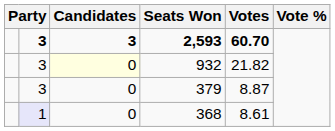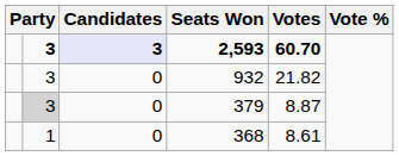2,593 | Candidates: no background -> lavender background
932 | Candidates: lightyellow background -> no background
379 | column 2: no background -> lightgrey background
368 | column 2: lavender background -> no background
